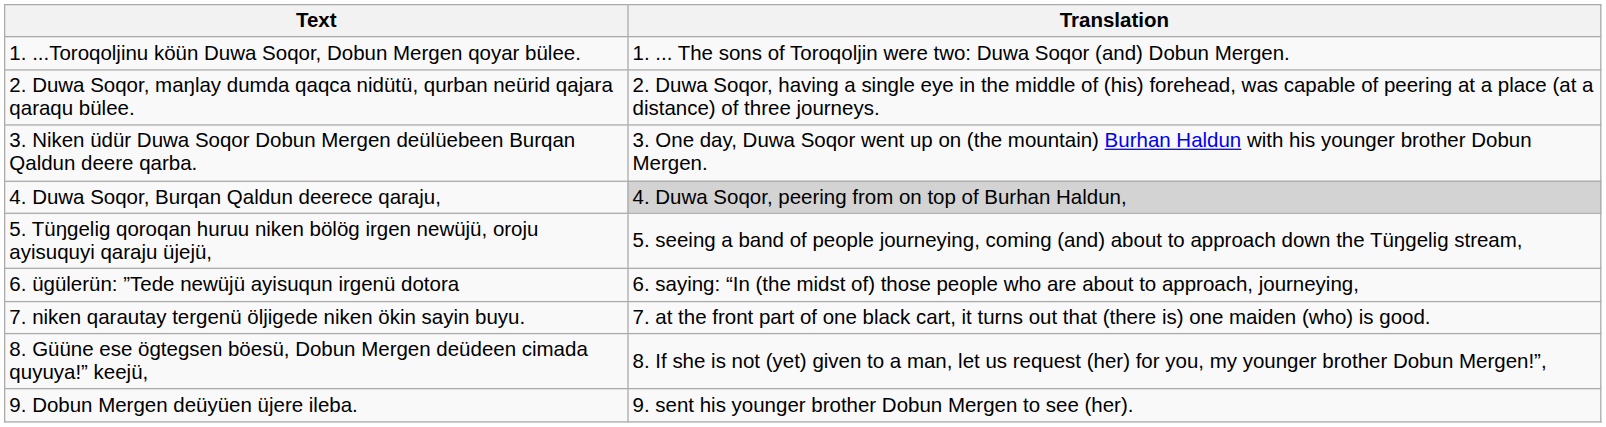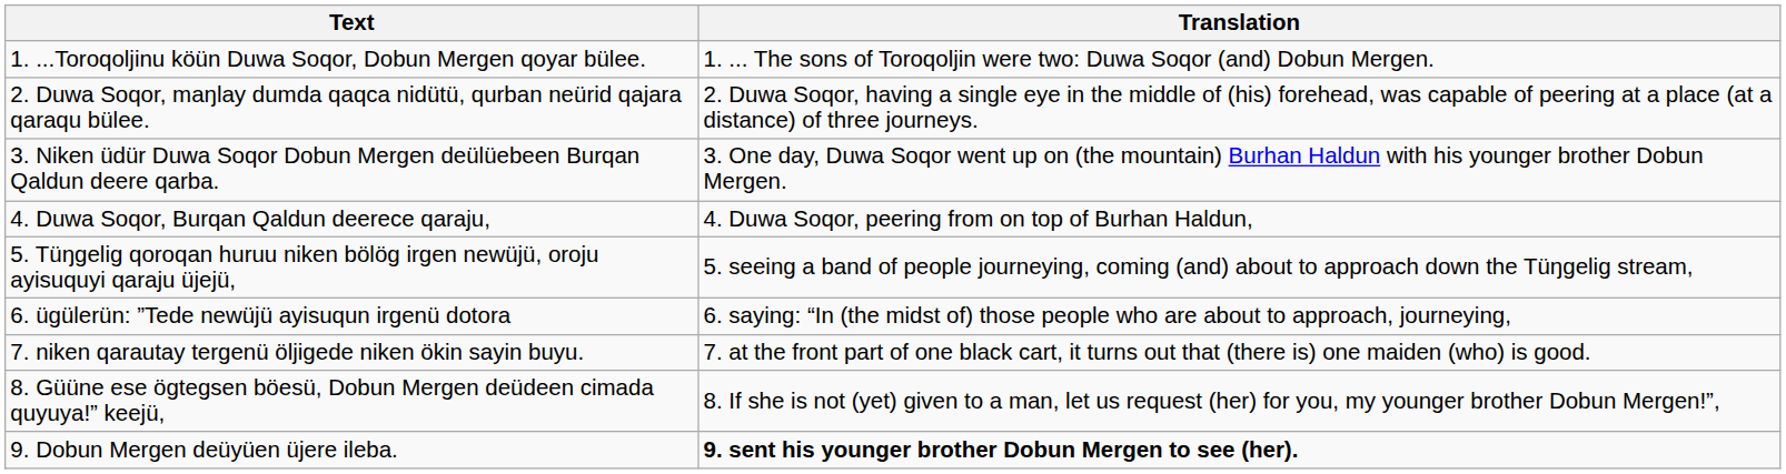4. Duwa Soqor, Burqan Qaldun deerece qaraju, | Translation: lightgrey background -> no background
9. Dobun Mergen deüyüen üjere ileba. | Translation: normal -> bold
